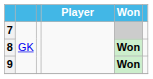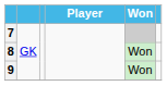8 | Won: bold -> normal
9 | Won: bold -> normal
